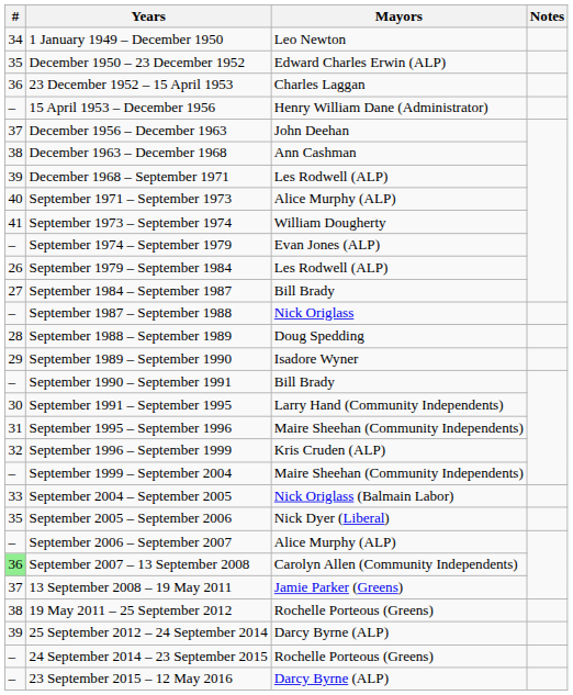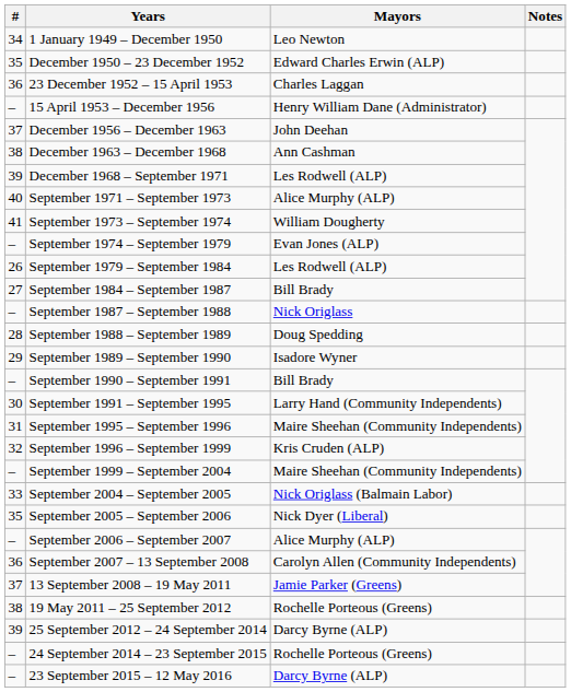September 2007 – 13 September 2008 | #: lightgreen background -> no background
